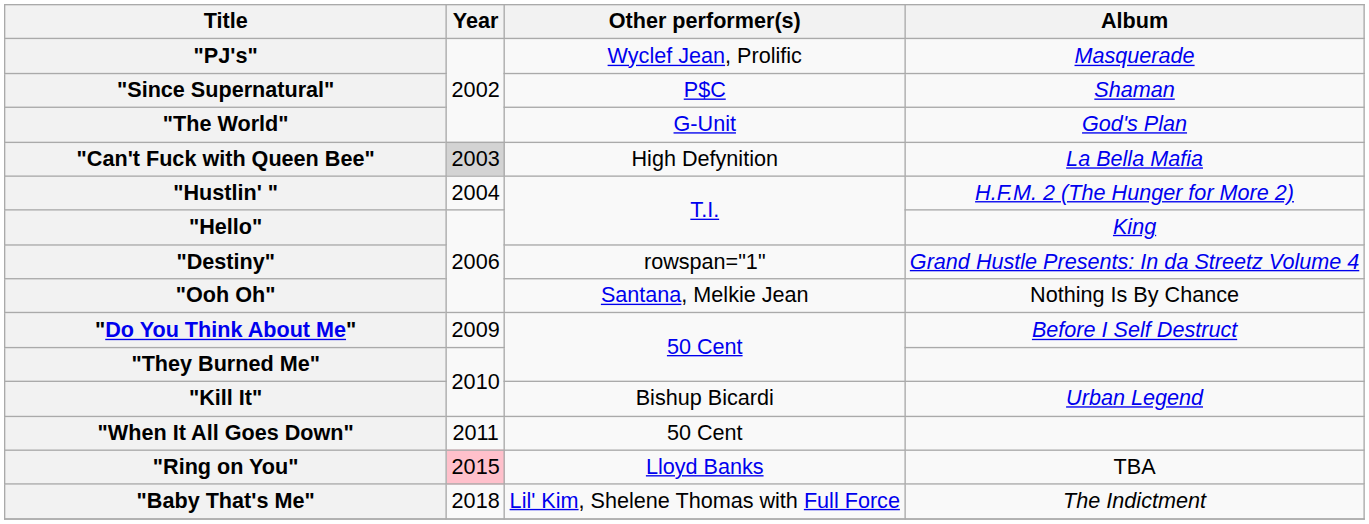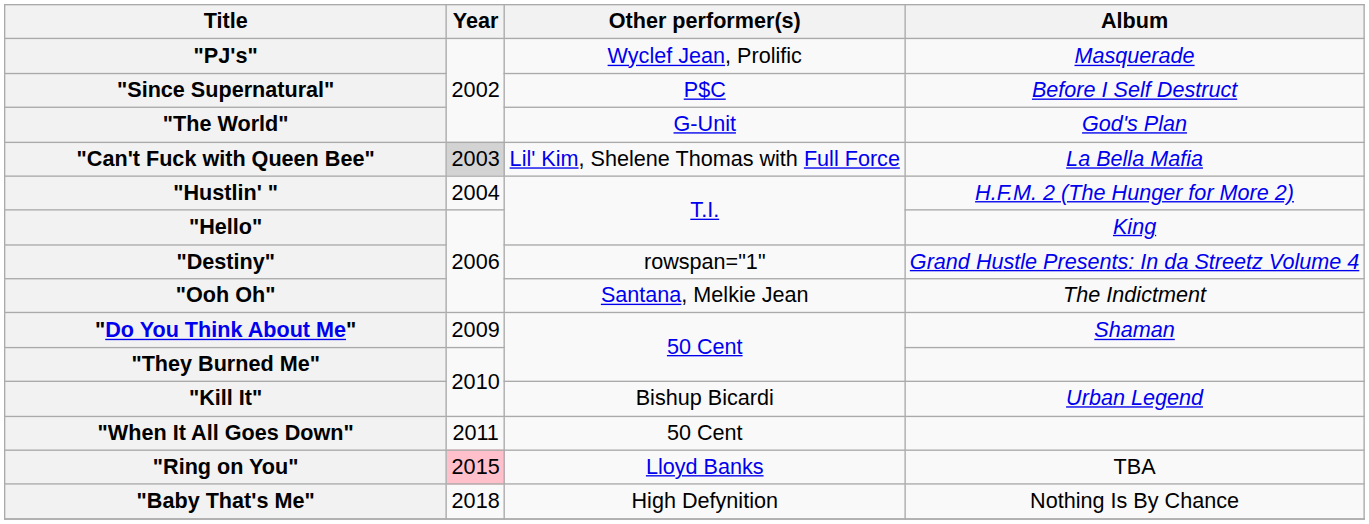"Since Supernatural" | Album: Shaman -> Before I Self Destruct
"Can't Fuck with Queen Bee" | Other performer(s): High Defynition -> Lil' Kim, Shelene Thomas with Full Force
"Ooh Oh" | Album: Nothing Is By Chance -> The Indictment
"Do You Think About Me" | Album: Before I Self Destruct -> Shaman
"Baby That's Me" | Other performer(s): Lil' Kim, Shelene Thomas with Full Force -> High Defynition
"Baby That's Me" | Album: The Indictment -> Nothing Is By Chance
